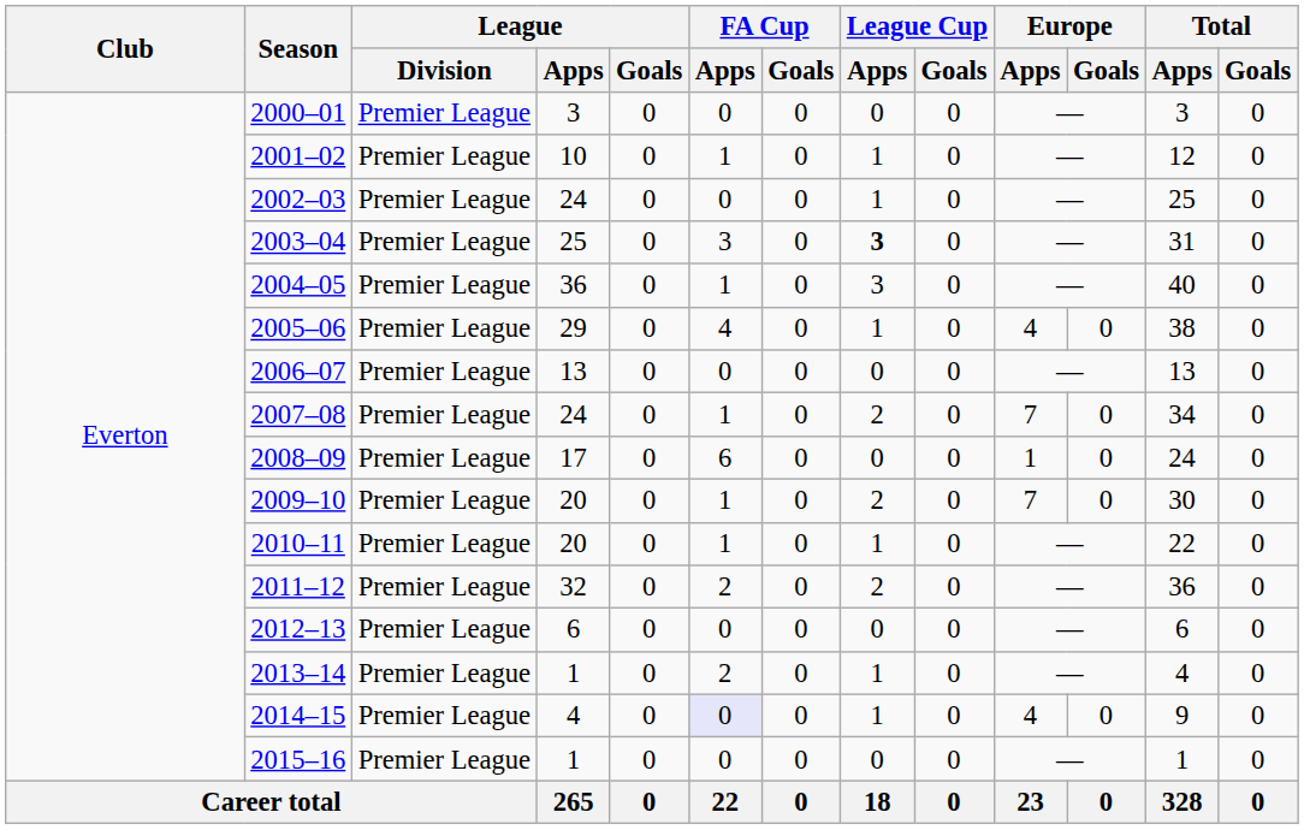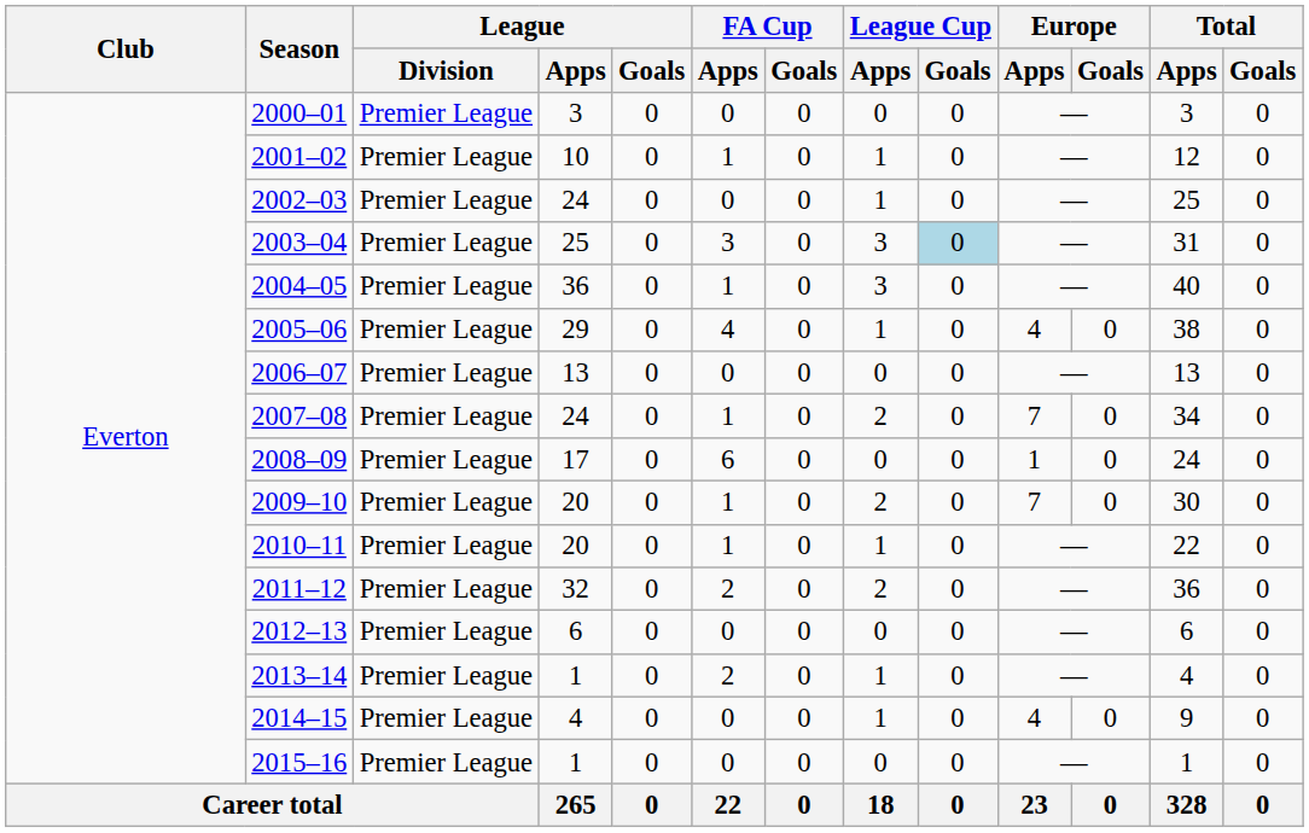2003–04 | League Cup / Apps: bold -> normal
2003–04 | League Cup / Goals: no background -> lightblue background
2014–15 | FA Cup / Apps: lavender background -> no background
